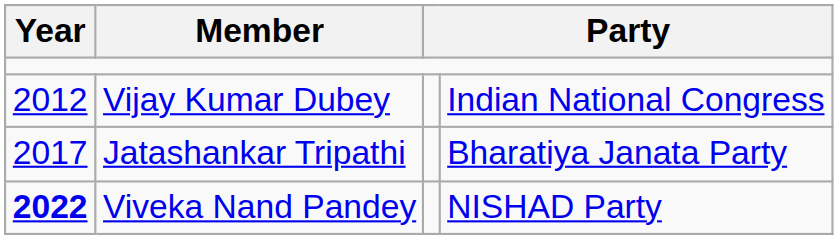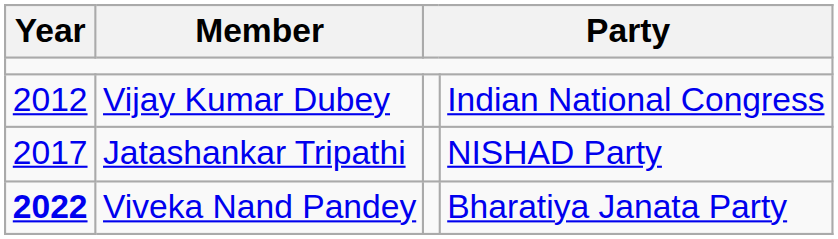Jatashankar Tripathi | column 4: Bharatiya Janata Party -> NISHAD Party
Viveka Nand Pandey | column 4: NISHAD Party -> Bharatiya Janata Party
